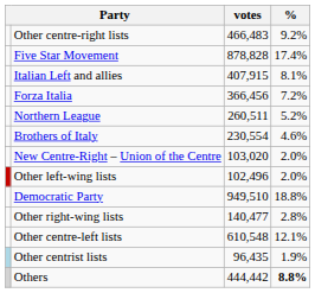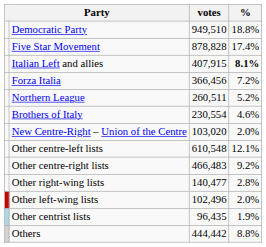rows swapped: Democratic Party <-> Other centre-right lists
Italian Left and allies | %: normal -> bold
rows swapped: Other centre-left lists <-> Other left-wing lists
Others | %: bold -> normal
